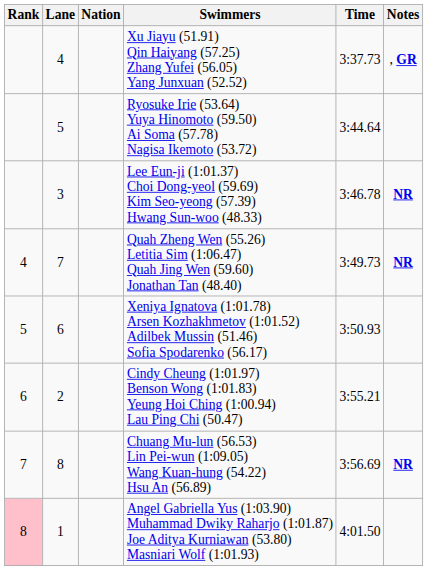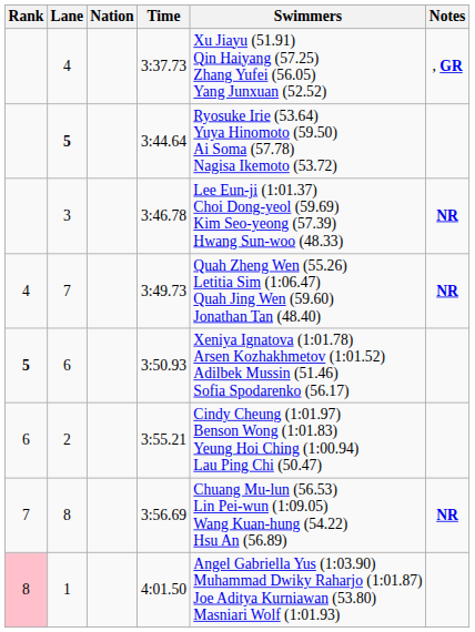columns swapped: Swimmers <-> Time
row 3 | Lane: normal -> bold
row 6 | Rank: normal -> bold
